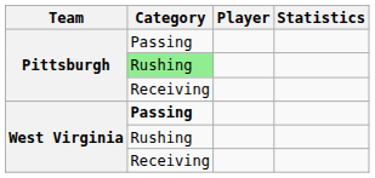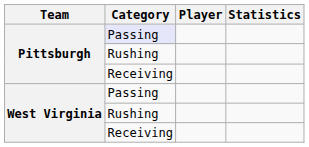Pittsburgh / Passing | Category: no background -> lavender background
Pittsburgh / Rushing | Category: lightgreen background -> no background
West Virginia / Passing | Category: bold -> normal
